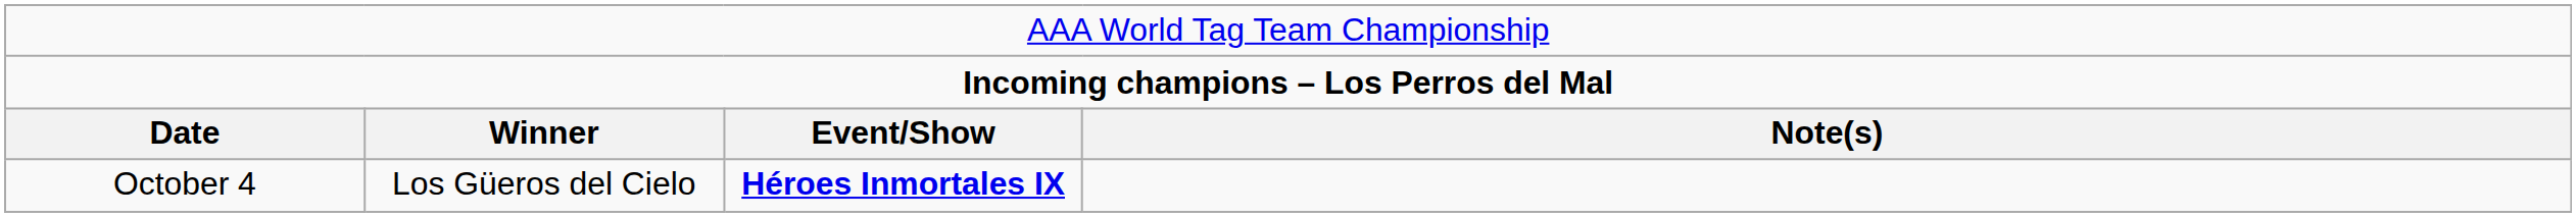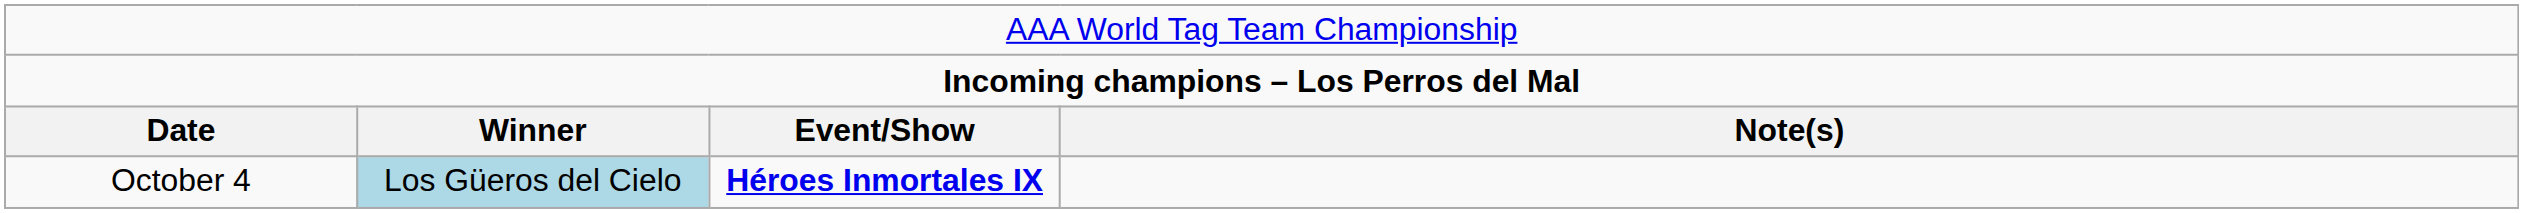October 4 | column 2: no background -> lightblue background
